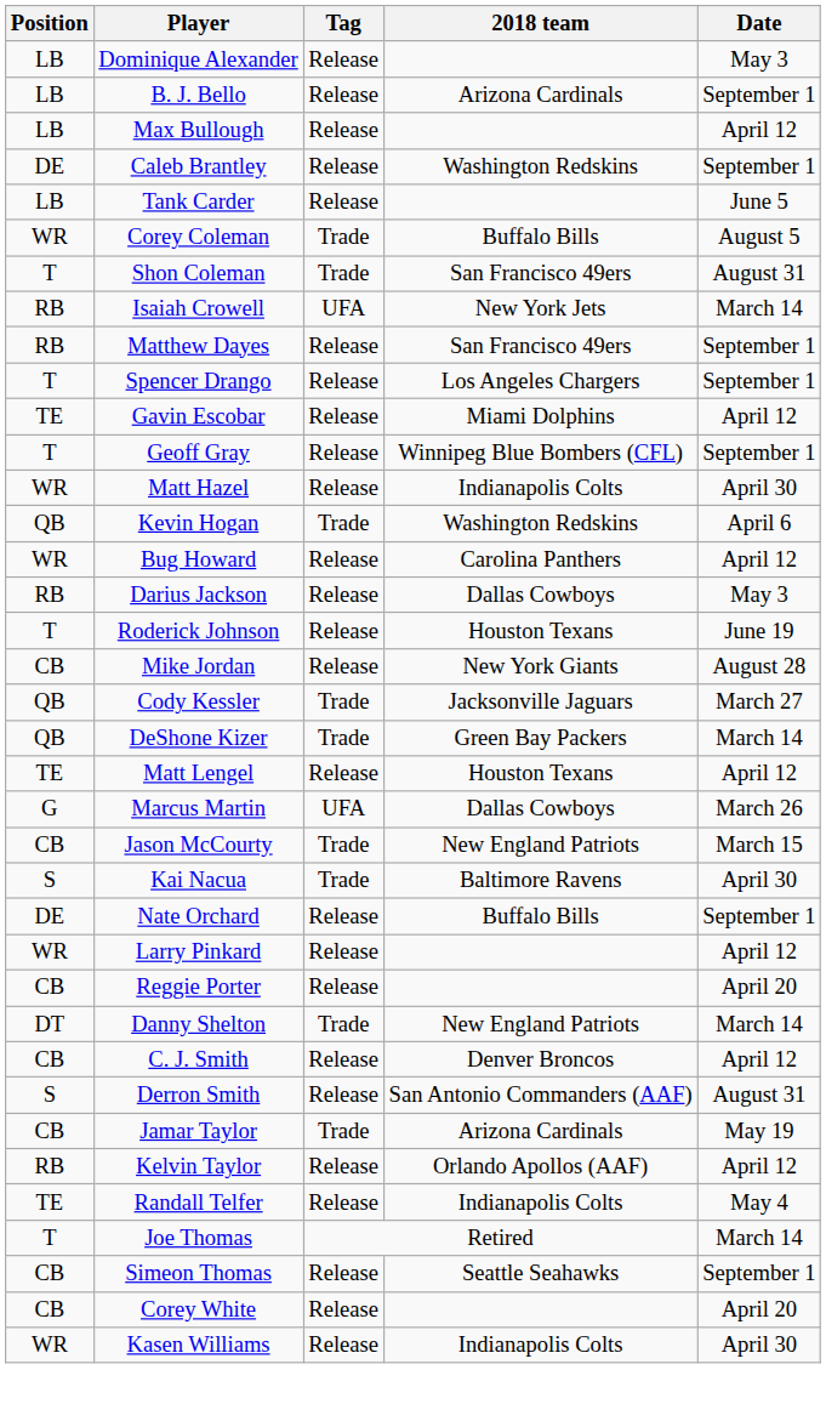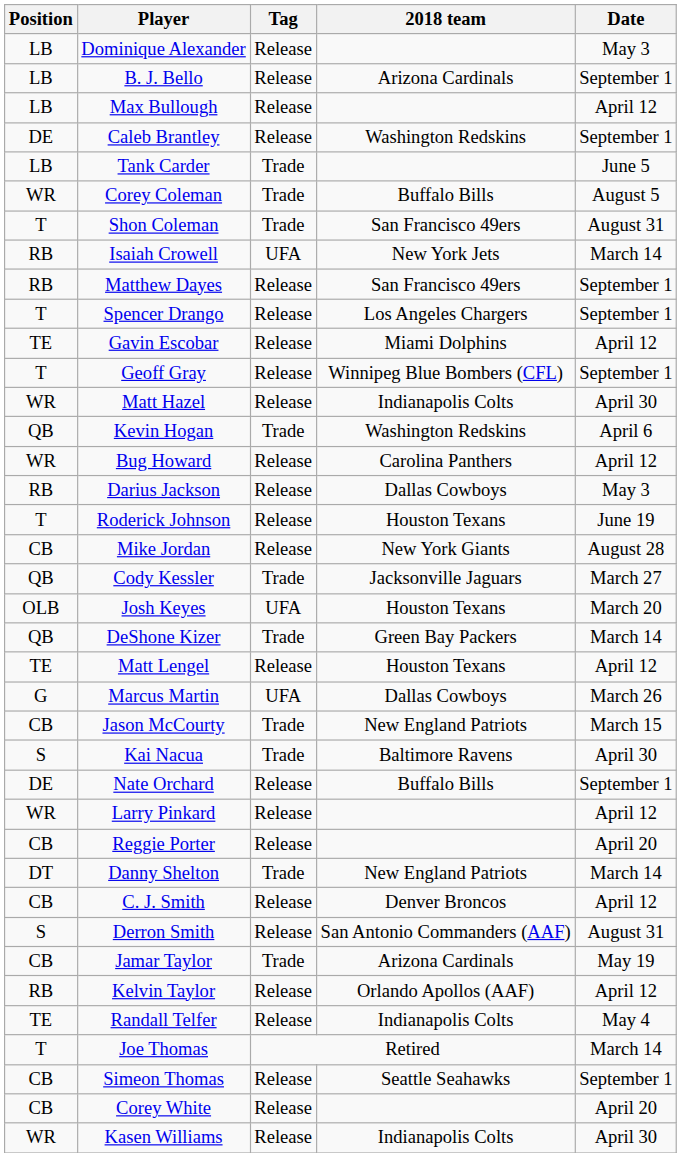Tank Carder | Tag: Release -> Trade
+ row: OLB | Josh Keyes | UFA | Houston Texans | March 20
